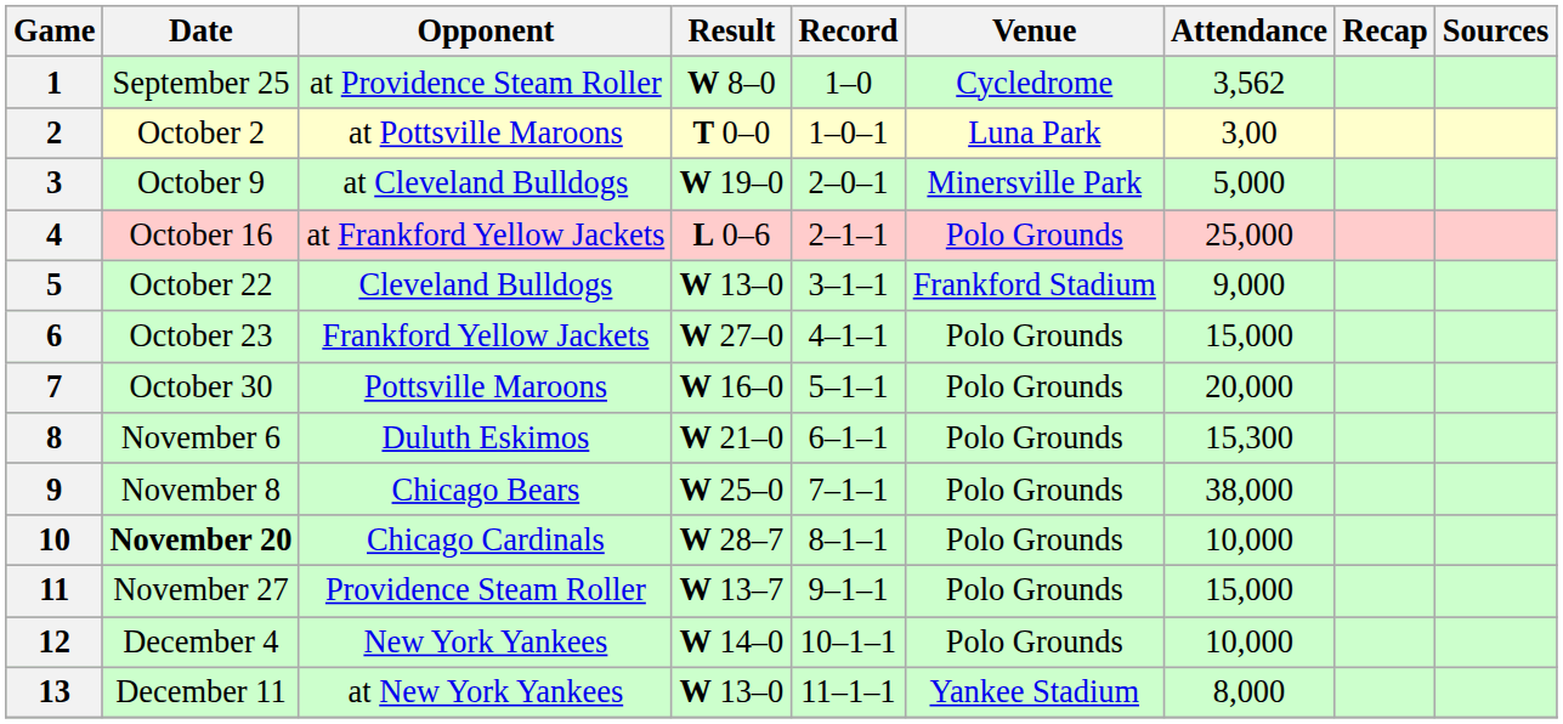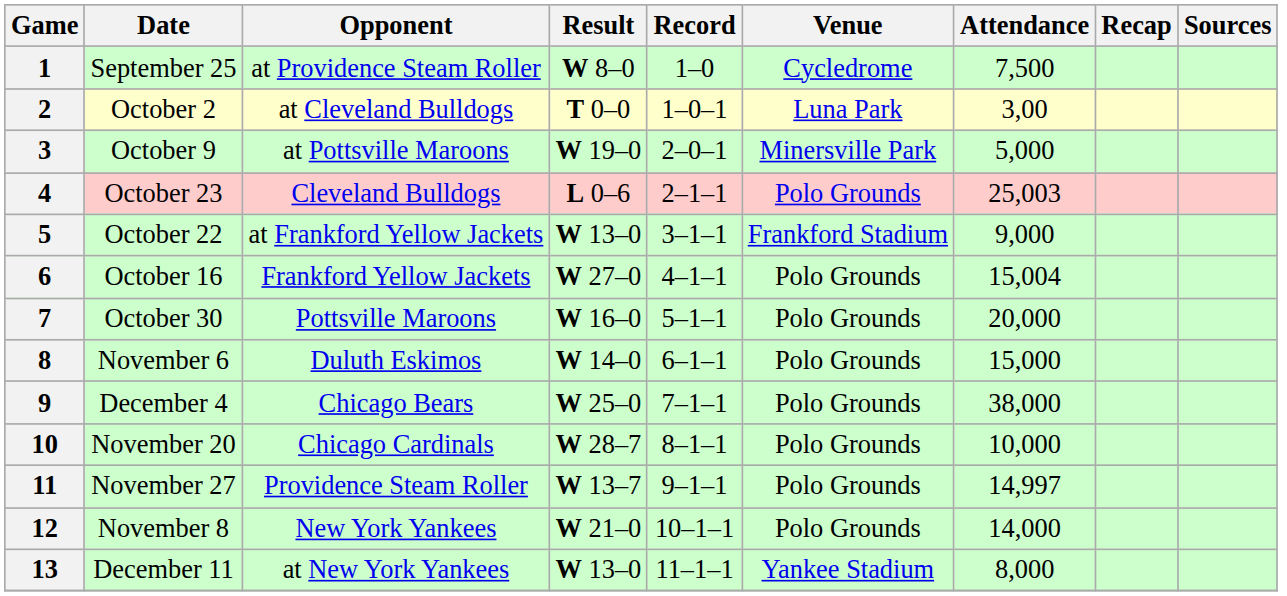1 | Attendance: 3,562 -> 7,500
2 | Opponent: at Pottsville Maroons -> at Cleveland Bulldogs
3 | Opponent: at Cleveland Bulldogs -> at Pottsville Maroons
4 | Date: October 16 -> October 23
4 | Opponent: at Frankford Yellow Jackets -> Cleveland Bulldogs
4 | Attendance: 25,000 -> 25,003
5 | Opponent: Cleveland Bulldogs -> at Frankford Yellow Jackets
6 | Date: October 23 -> October 16
6 | Attendance: 15,000 -> 15,004
8 | Result: W 21–0 -> W 14–0
8 | Attendance: 15,300 -> 15,000
9 | Date: November 8 -> December 4
10 | Date: bold -> normal
11 | Attendance: 15,000 -> 14,997
12 | Date: December 4 -> November 8
12 | Result: W 14–0 -> W 21–0
12 | Attendance: 10,000 -> 14,000
